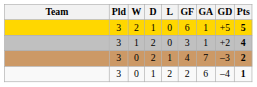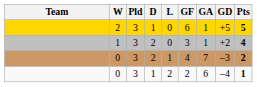columns swapped: Pld <-> W
